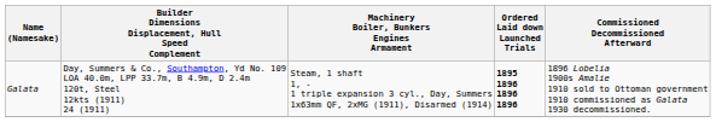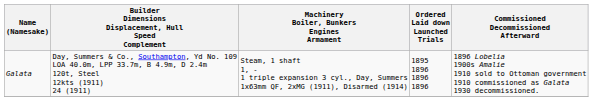Galata | Ordered Laid down Launched Trials: bold -> normal
